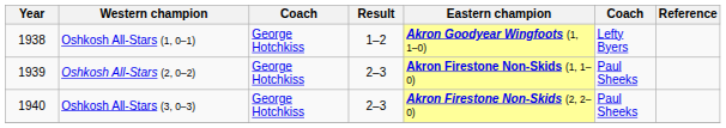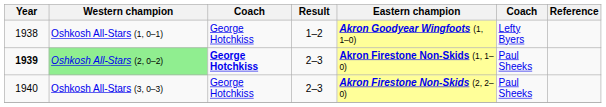row 3 | Year: normal -> bold
row 3 | Western champion: no background -> lightgreen background
row 3 | column 3: normal -> bold
